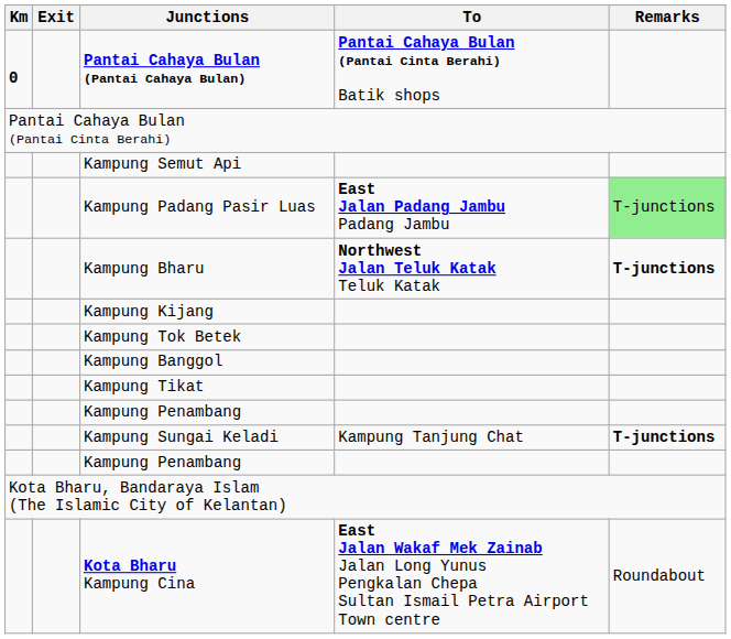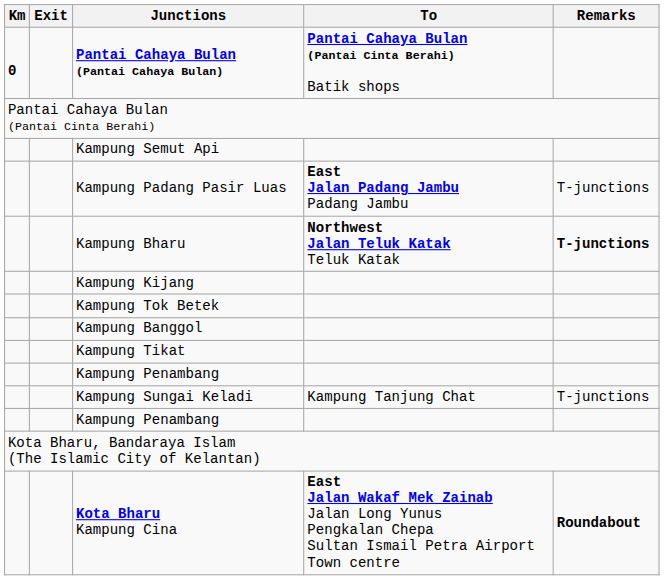Kampung Padang Pasir Luas | Remarks: lightgreen background -> no background
Kampung Sungai Keladi | Remarks: bold -> normal
Kota Bharu Kampung Cina | Remarks: normal -> bold
